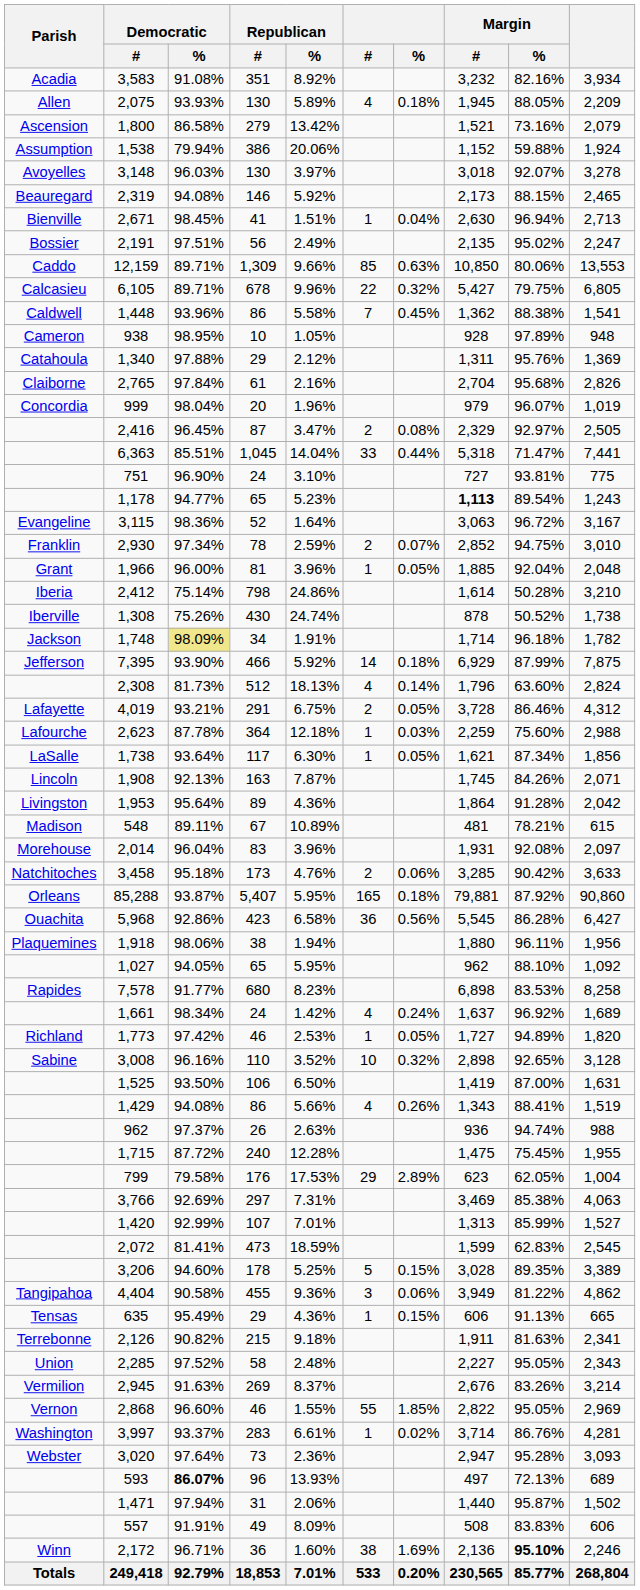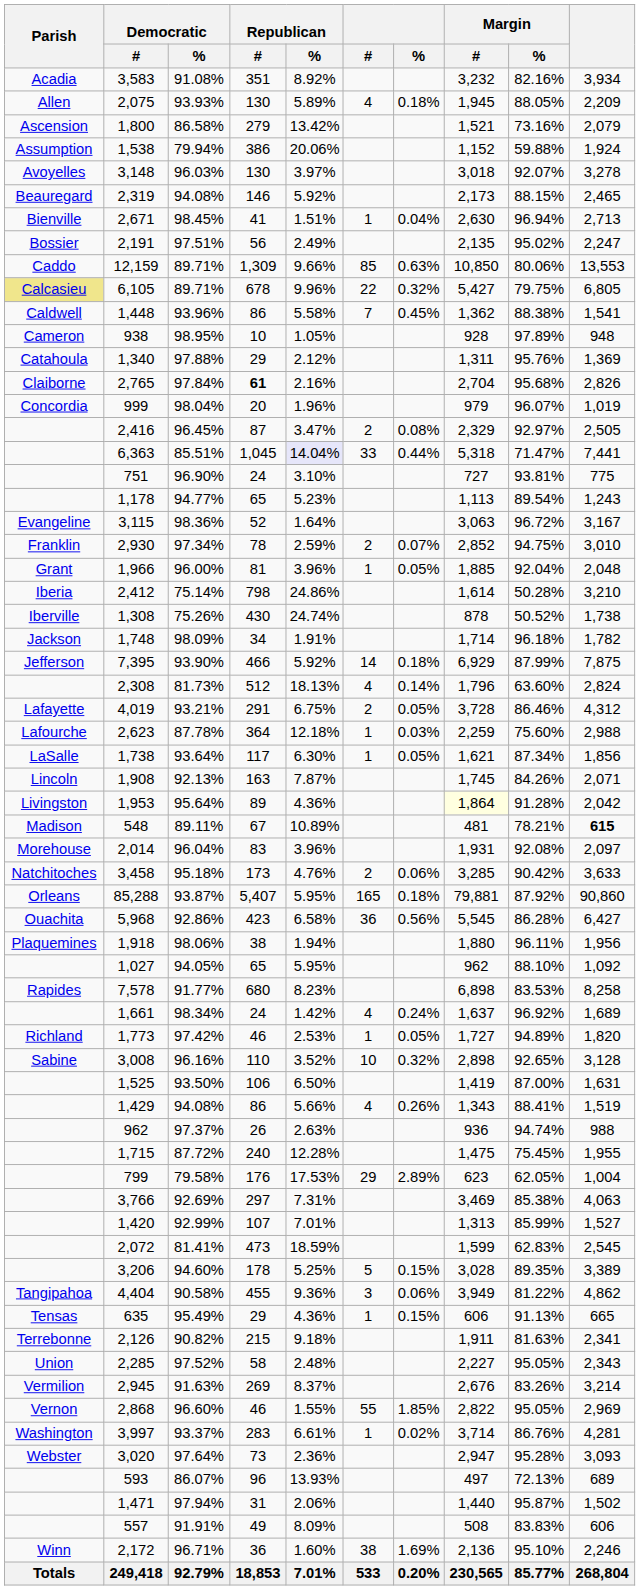6,105 | Parish: no background -> khaki background
2,765 | Republican / #: normal -> bold
6,363 | Republican / %: no background -> lavender background
1,178 | Margin / #: bold -> normal
1,748 | Democratic / %: khaki background -> no background
1,953 | Margin / #: no background -> lightyellow background
548 | column 10: normal -> bold
593 | Democratic / %: bold -> normal
2,172 | Margin / %: bold -> normal
